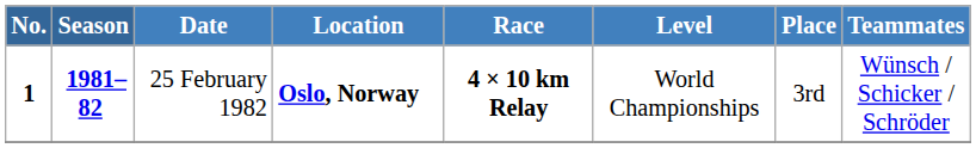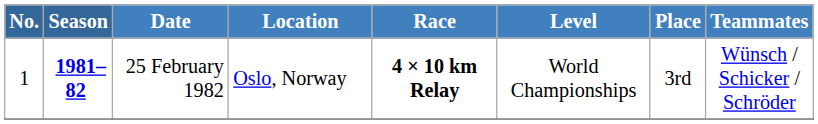25 February 1982 | No.: bold -> normal
25 February 1982 | Location: bold -> normal
